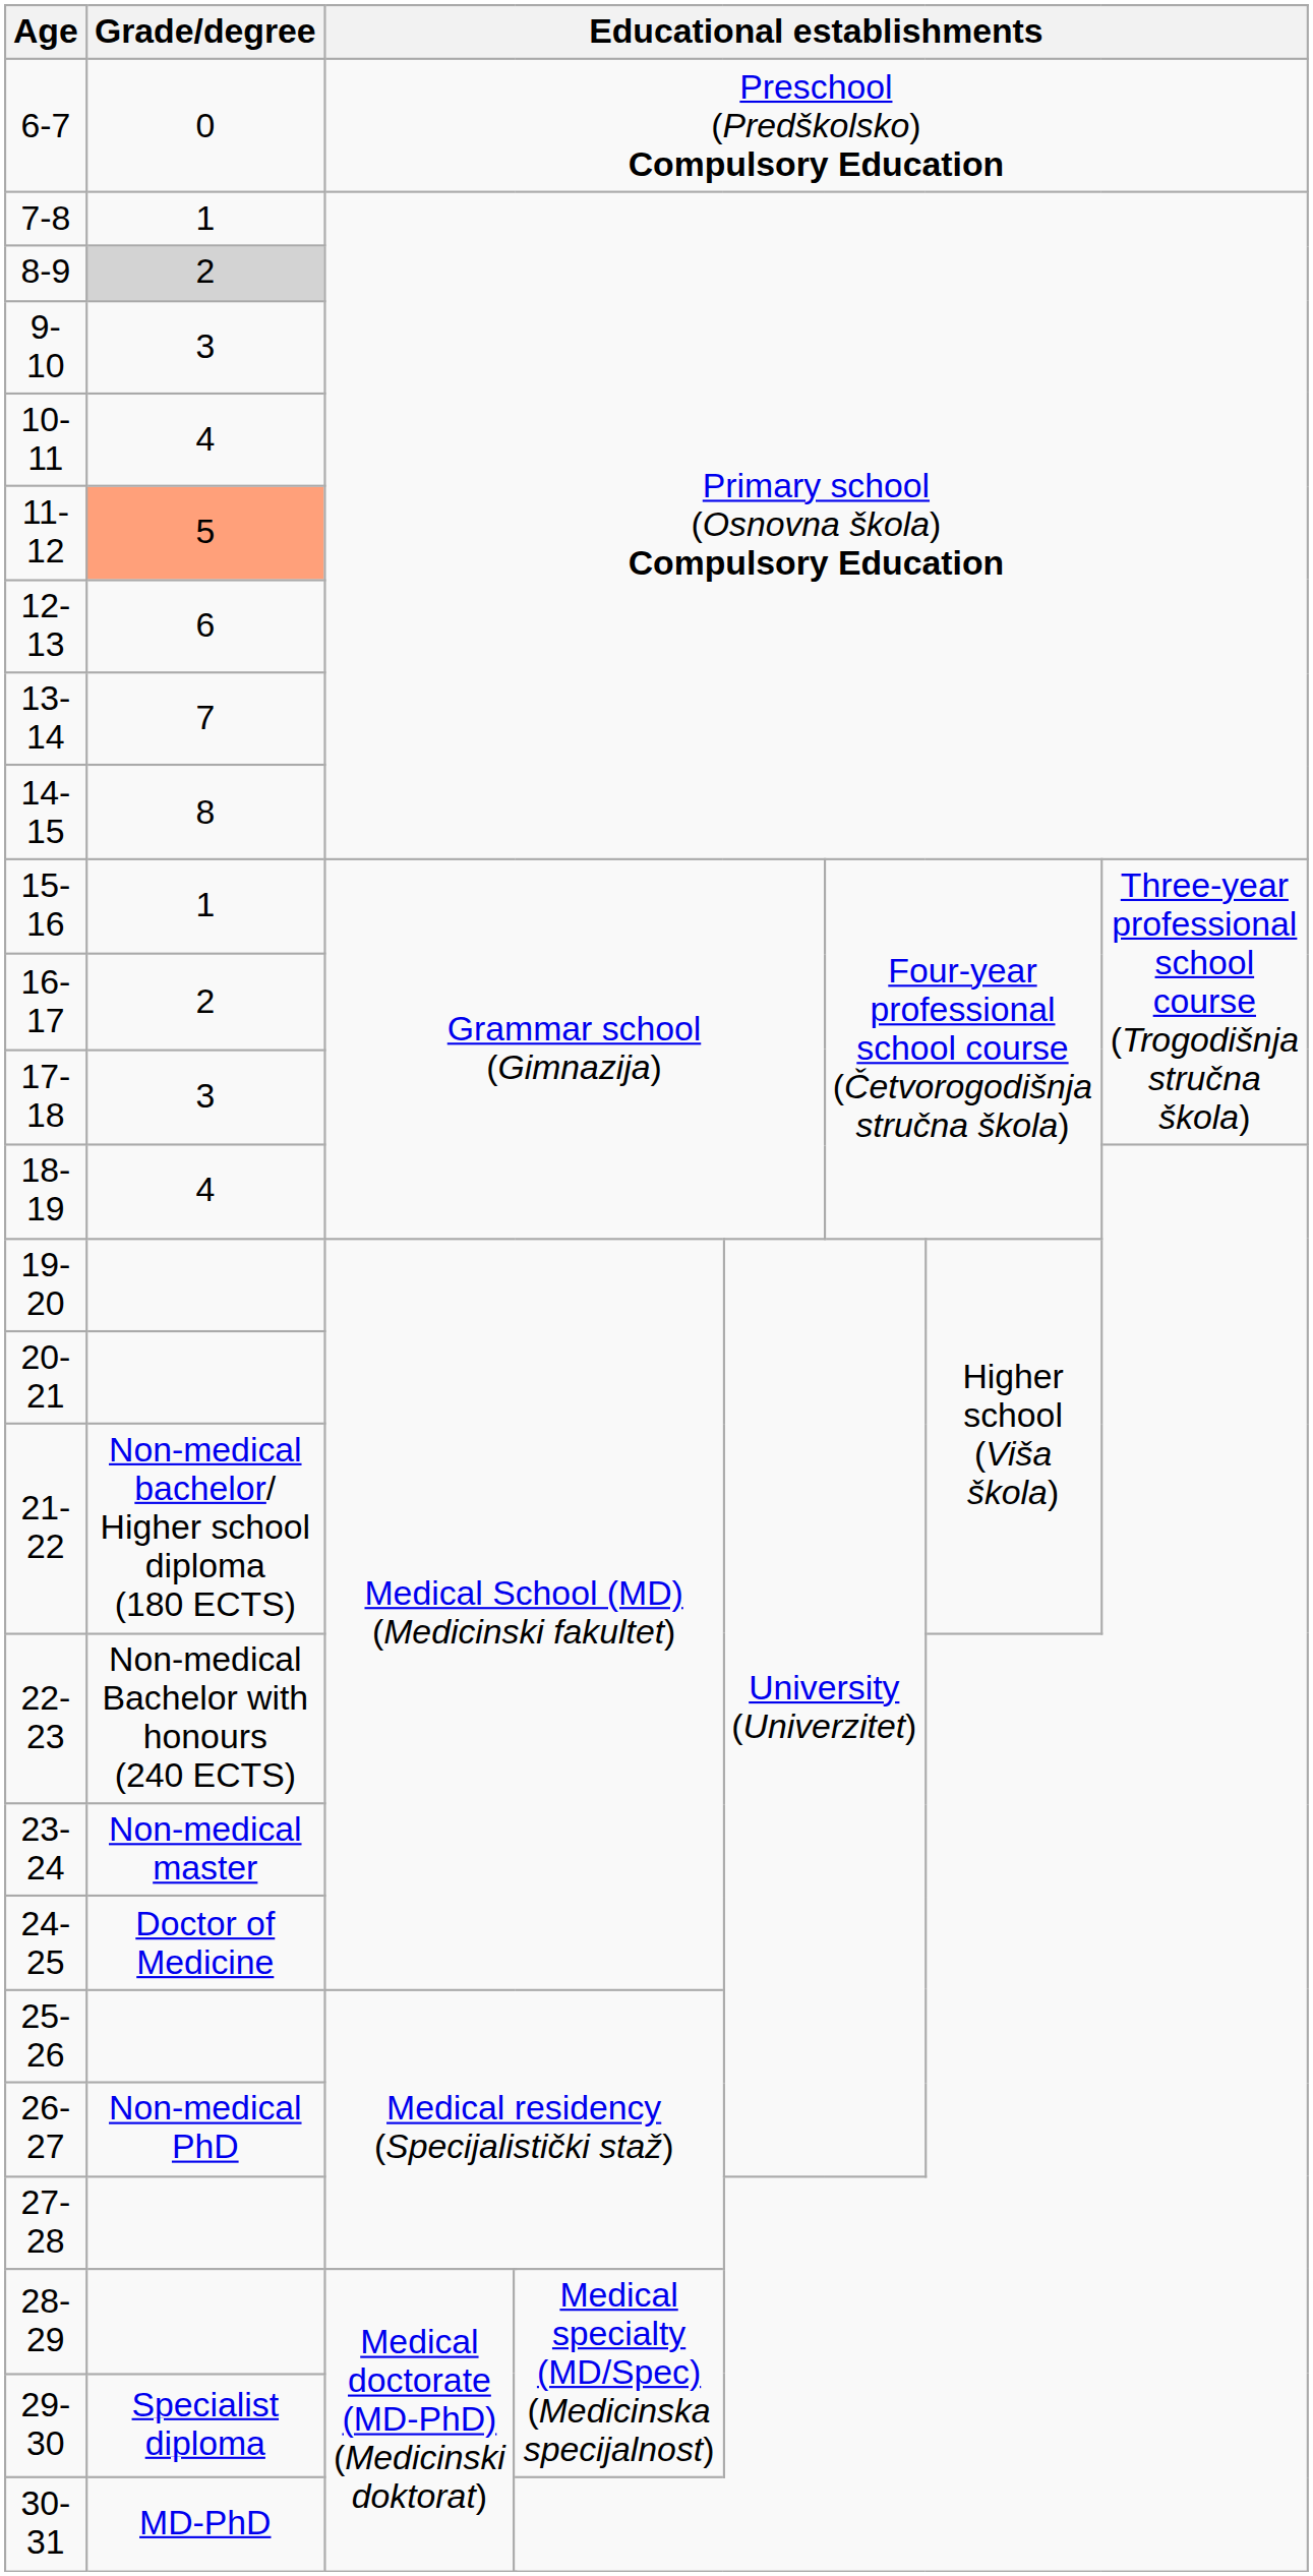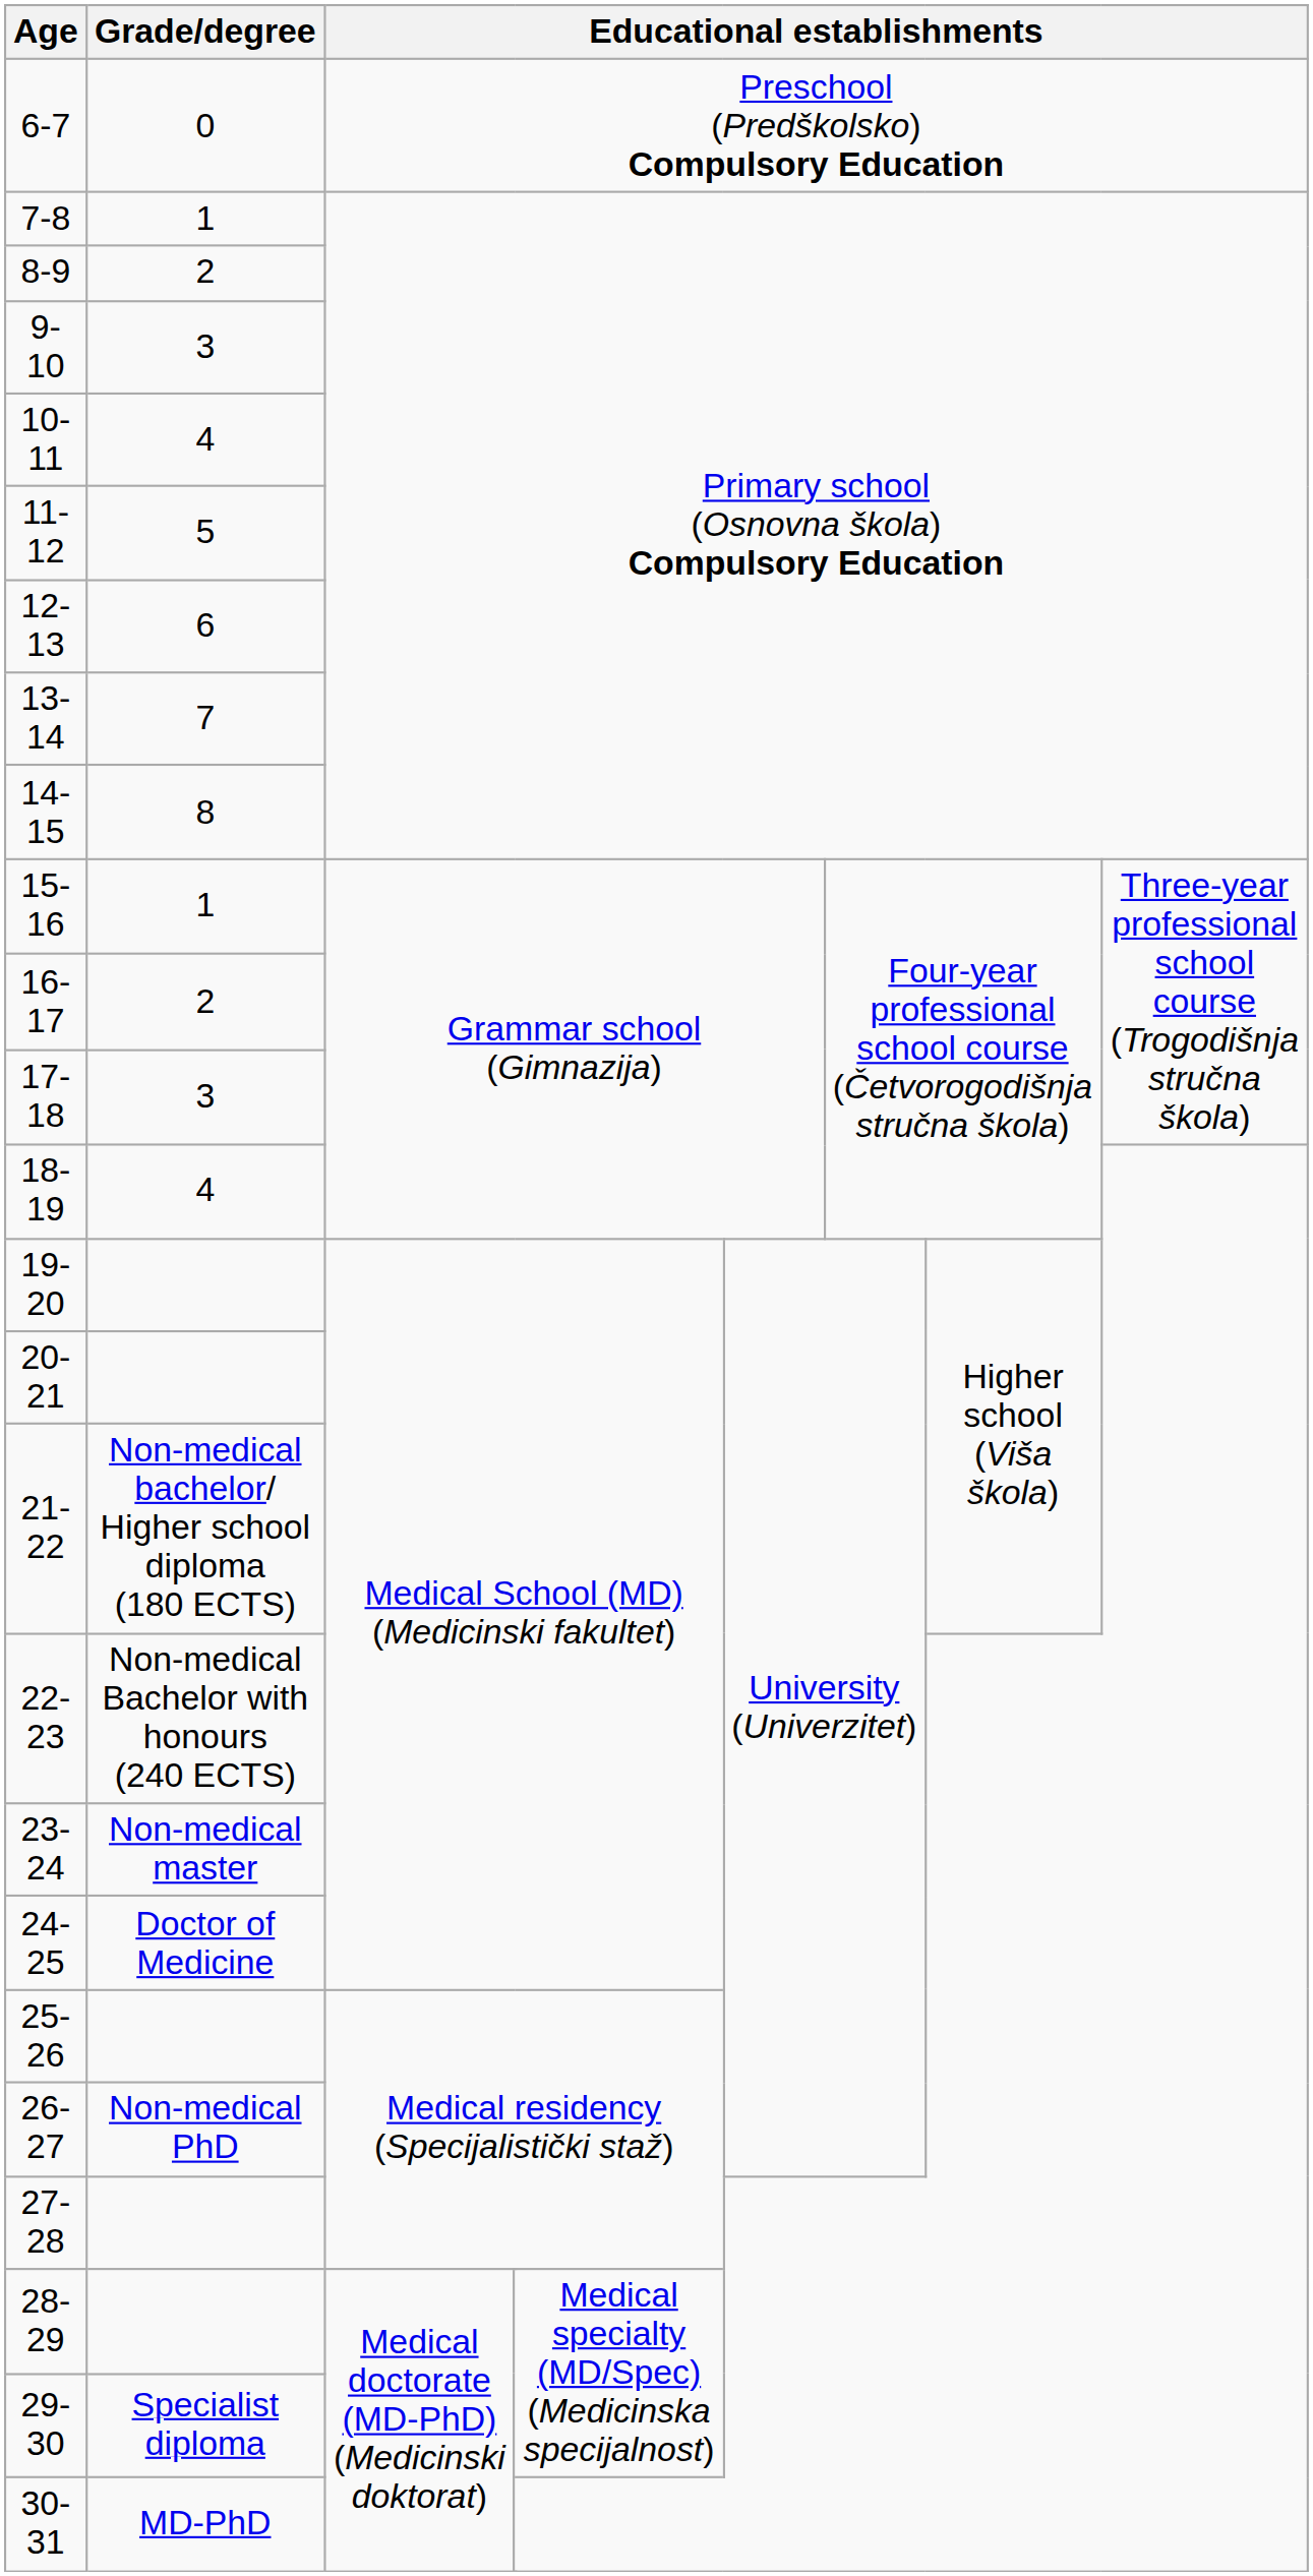8-9 | Grade/degree: lightgrey background -> no background
11-12 | Grade/degree: lightsalmon background -> no background
